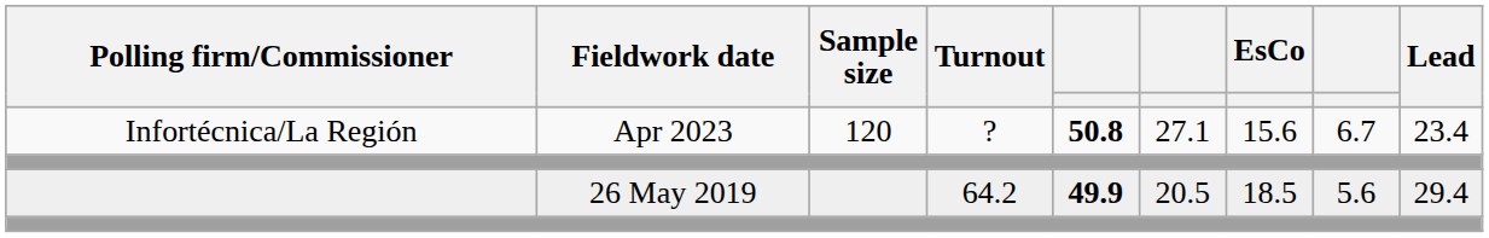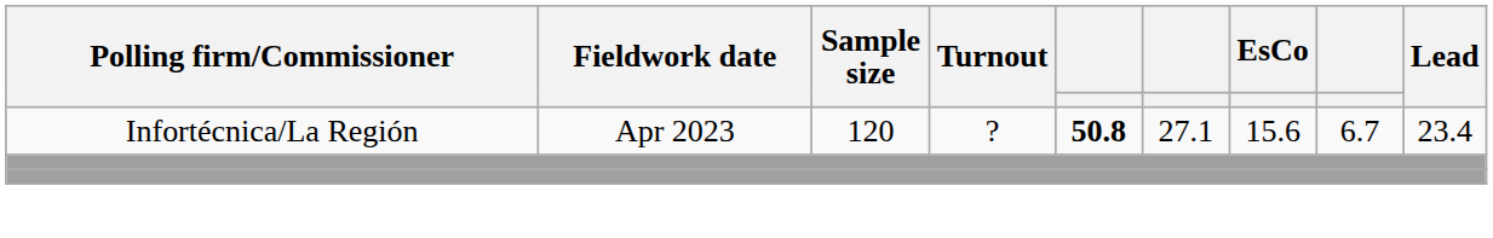- row: 26 May 2019 | 64.2 | 49.9 | 20.5 | 18.5 | 5.6 | 29.4
